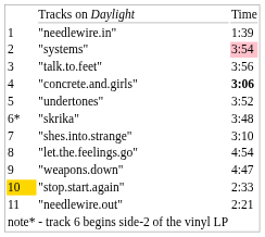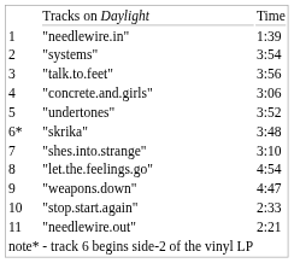"systems" | column 3: pink background -> no background
"concrete.and.girls" | column 3: bold -> normal
"stop.start.again" | column 1: gold background -> no background
